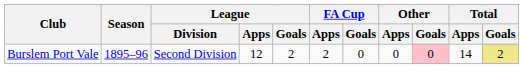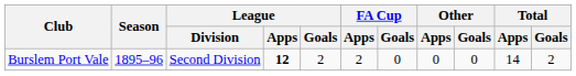Burslem Port Vale | League / Apps: normal -> bold
Burslem Port Vale | Other / Goals: pink background -> no background
Burslem Port Vale | Total / Goals: khaki background -> no background
